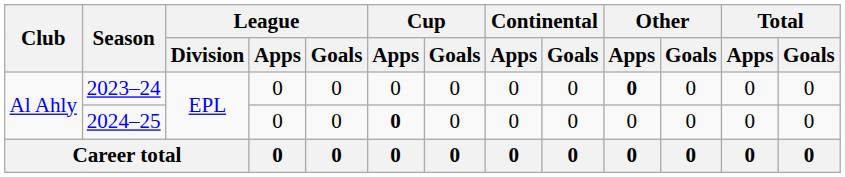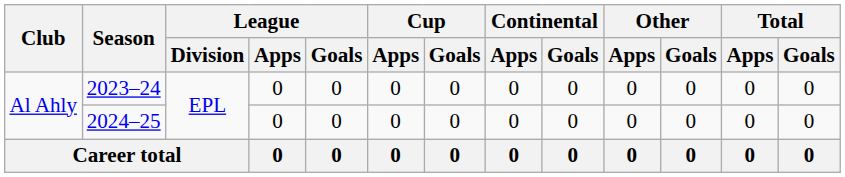2023–24 | Other / Apps: bold -> normal
2024–25 | Cup / Apps: bold -> normal
